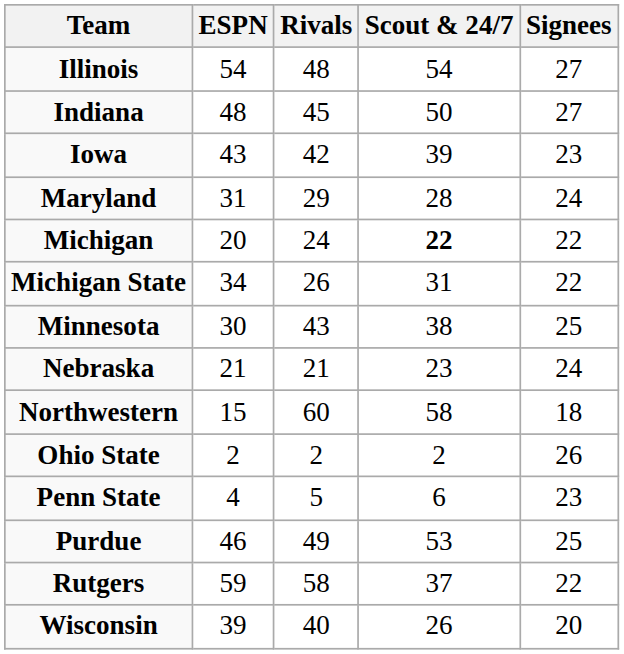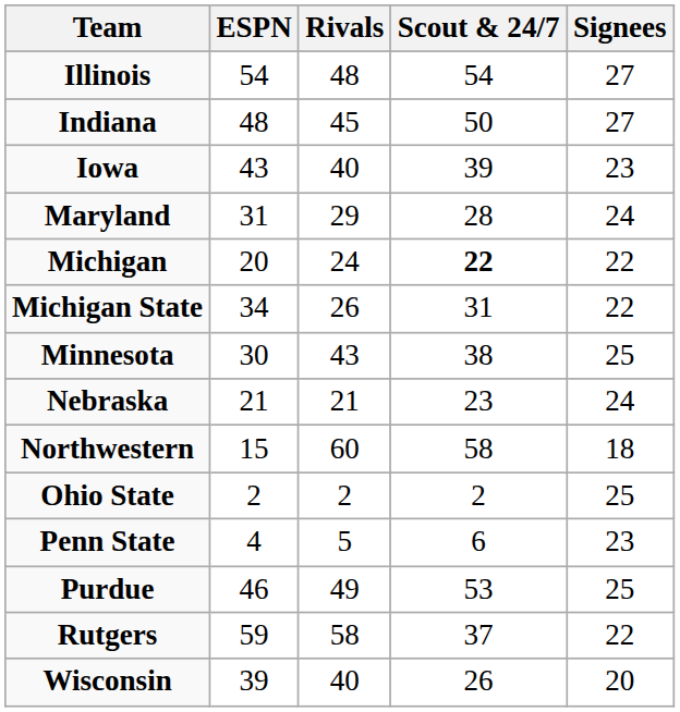Iowa | Rivals: 42 -> 40
Ohio State | Signees: 26 -> 25
